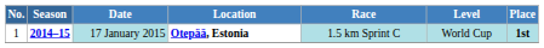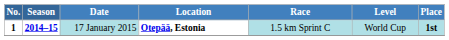17 January 2015 | No.: normal -> bold
